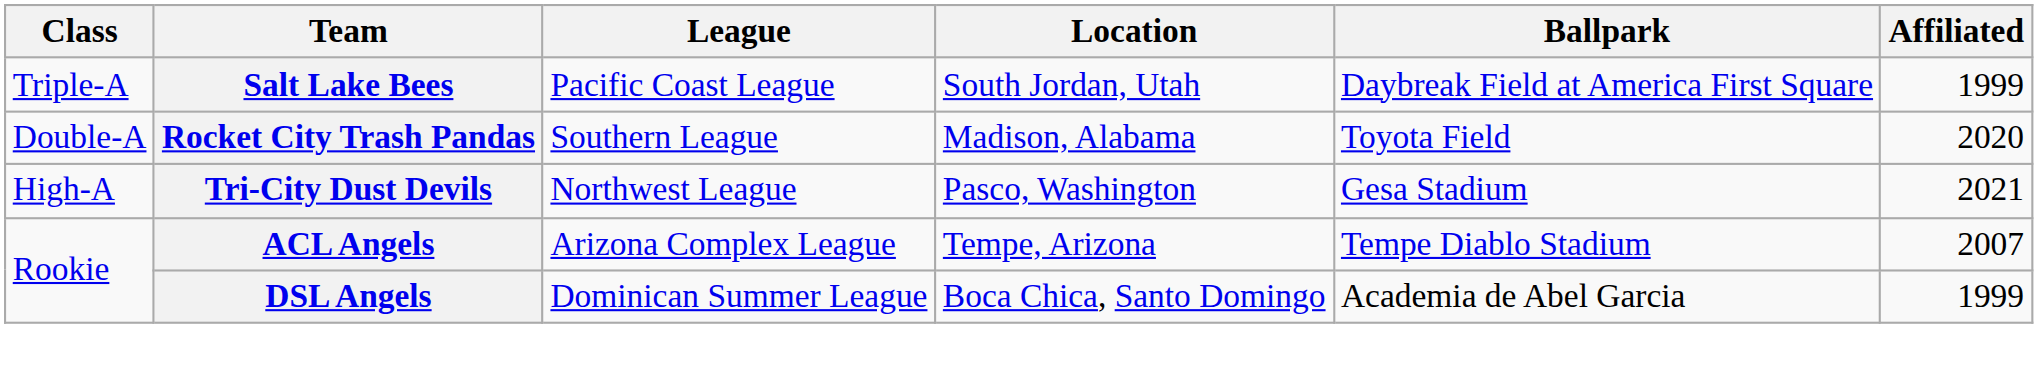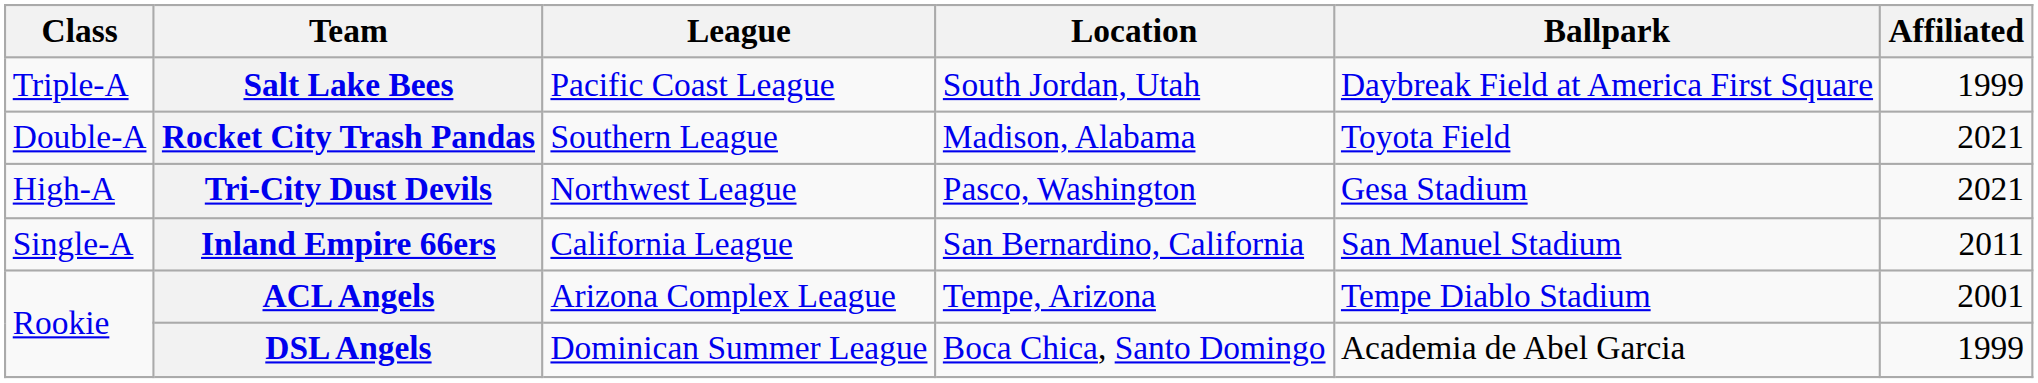Rocket City Trash Pandas | Affiliated: 2020 -> 2021
+ row: Single-A | Inland Empire 66ers | California League | San Bernardino, California | San Manuel Stadium | 2011
ACL Angels | Affiliated: 2007 -> 2001
